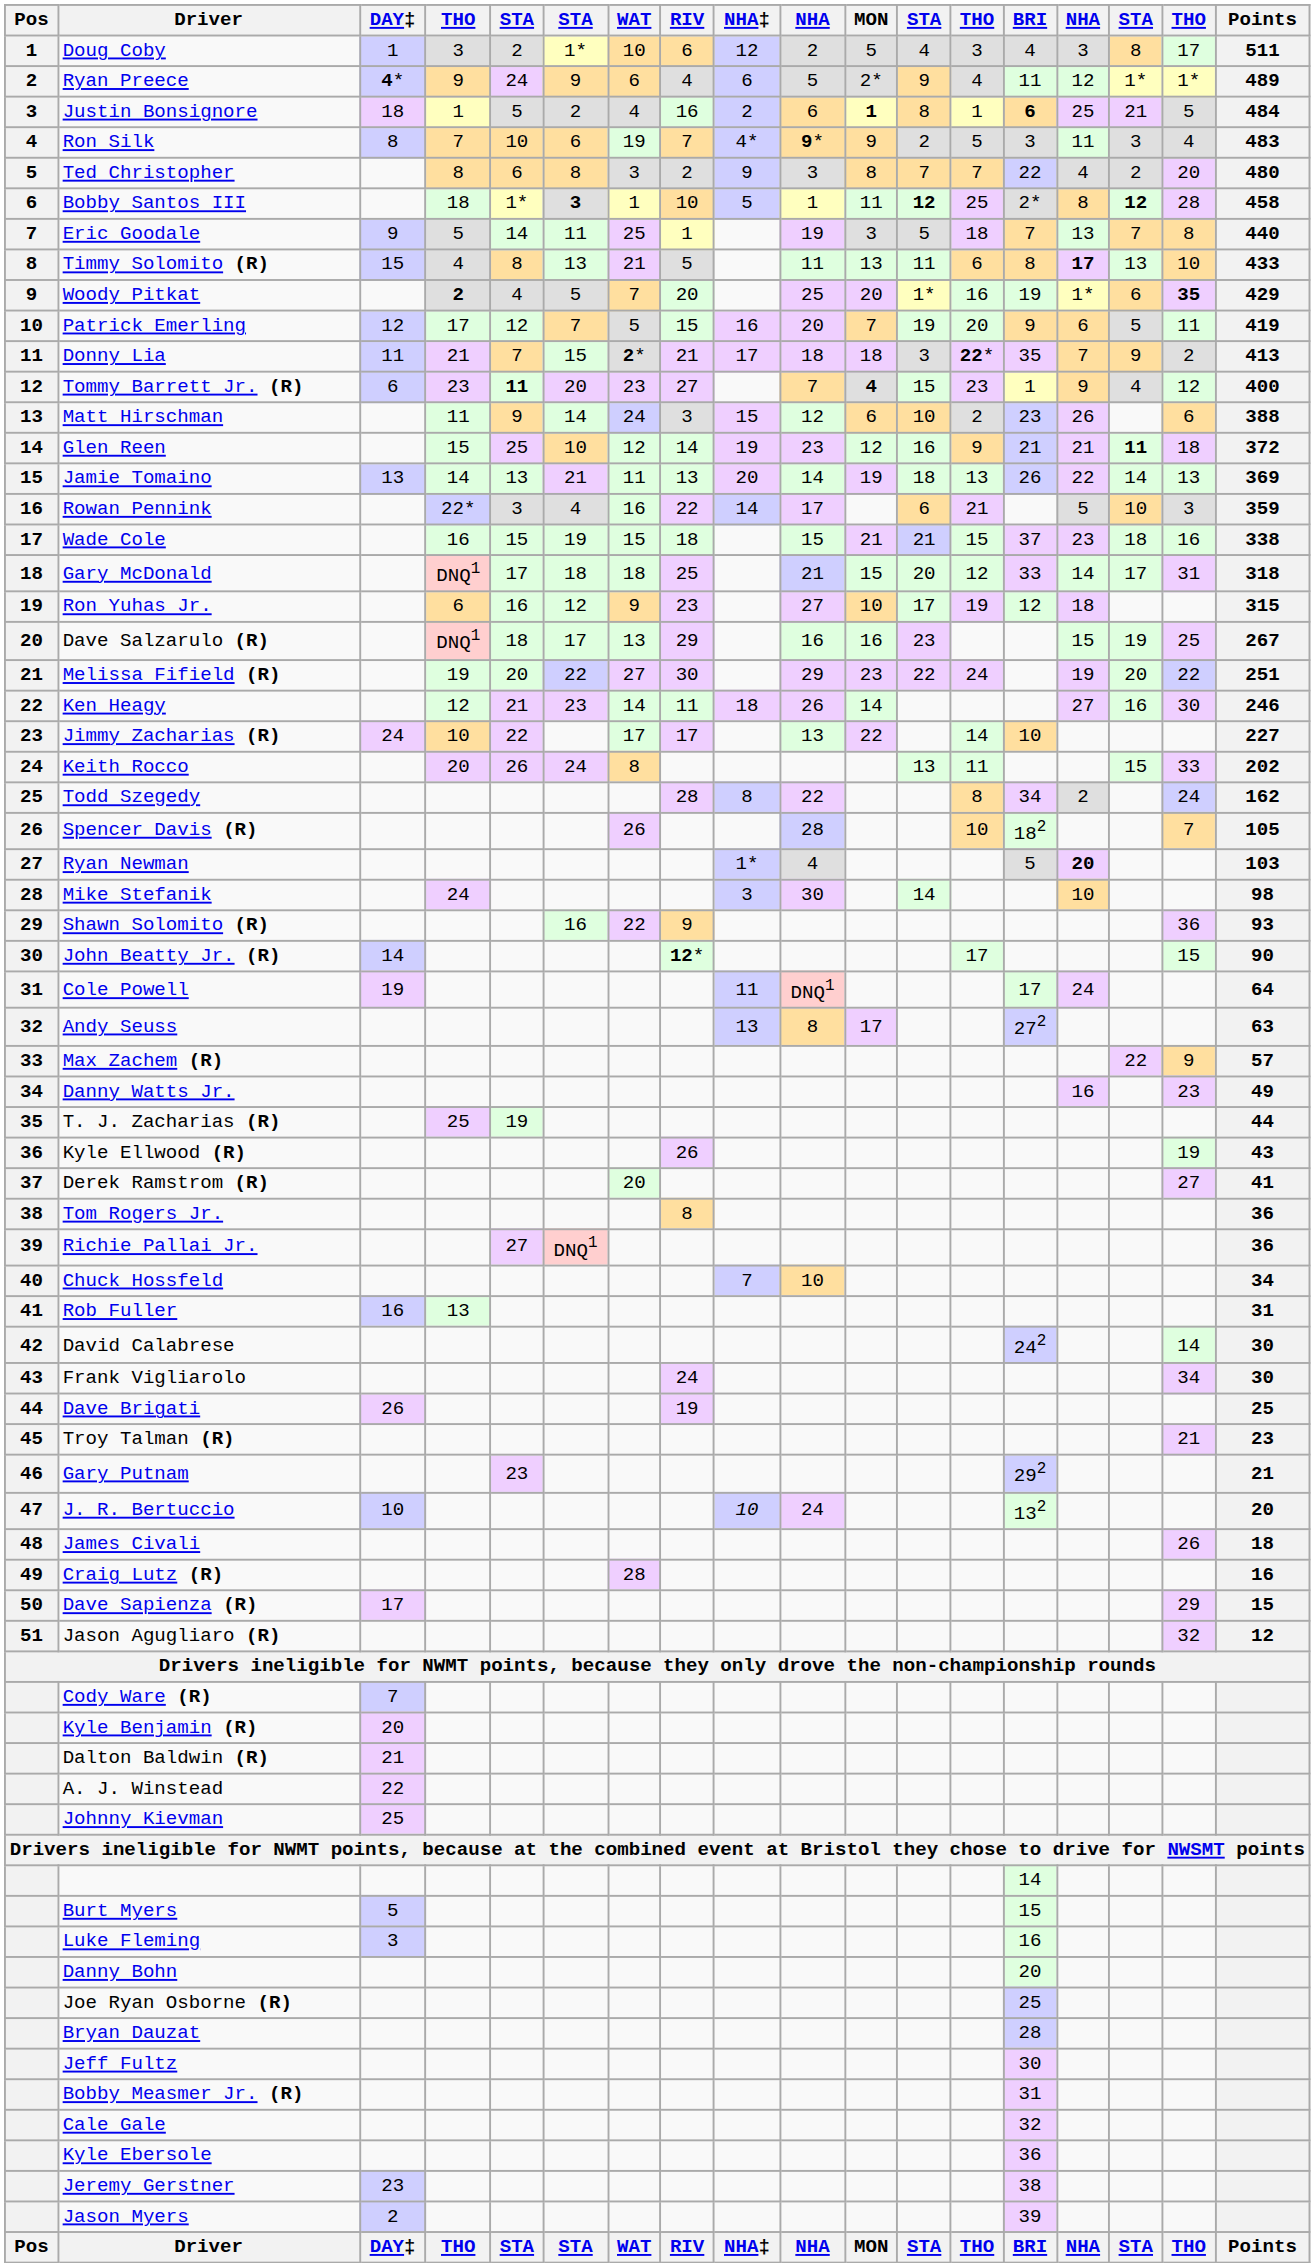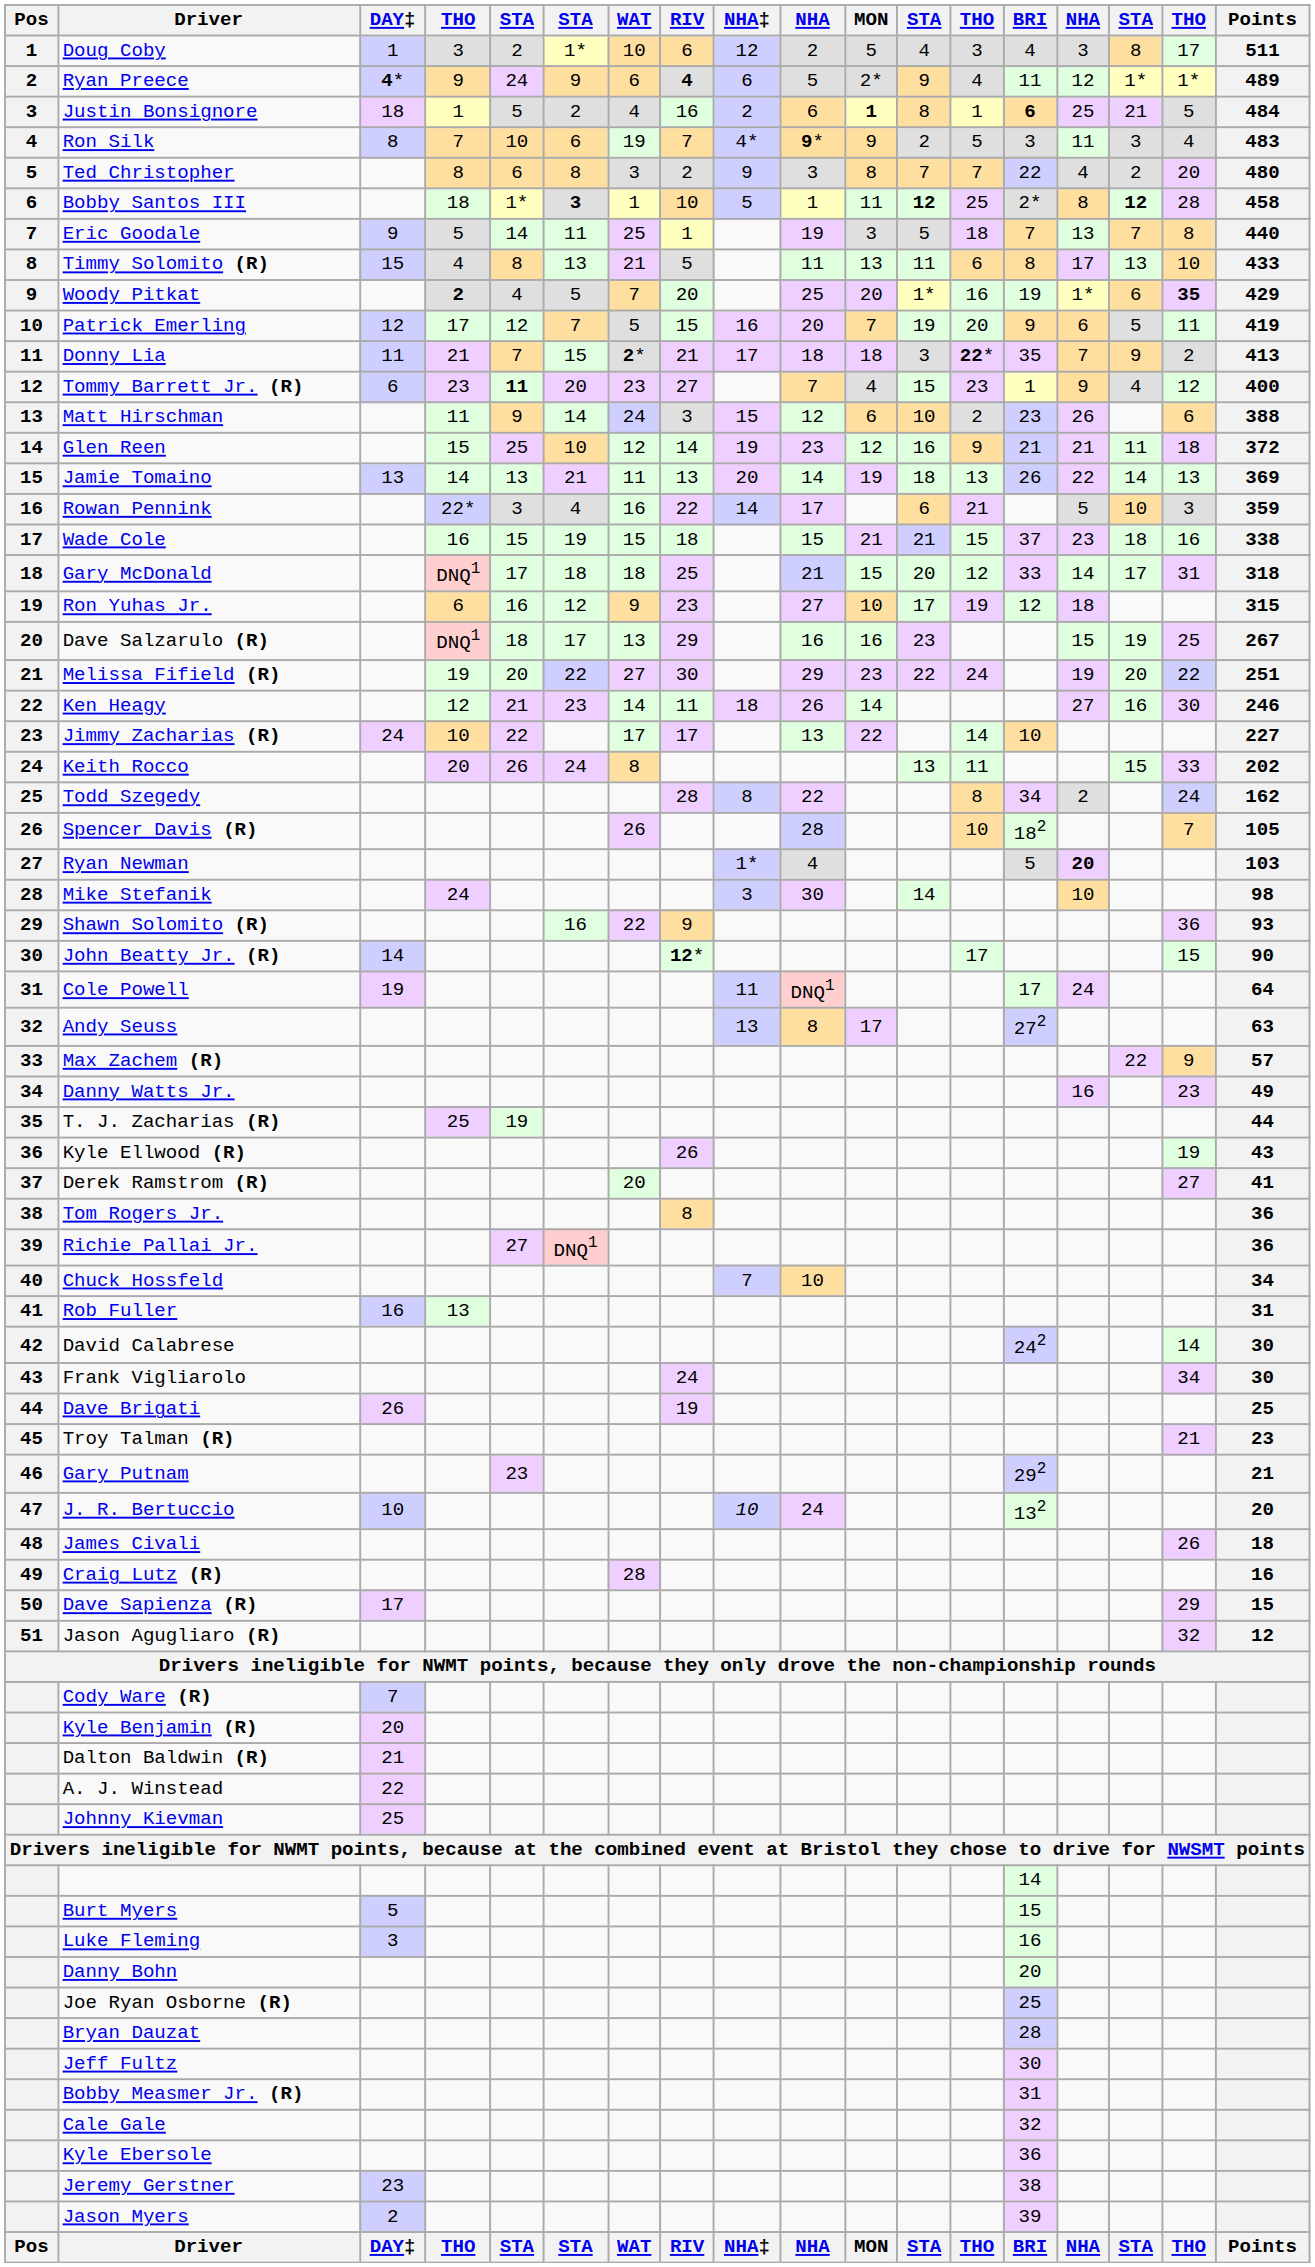Ryan Preece | RIV: normal -> bold
Timmy Solomito (R) | column 15: bold -> normal
Tommy Barrett Jr. (R) | MON: bold -> normal
Glen Reen | column 16: bold -> normal
